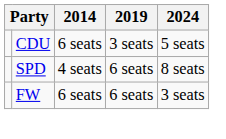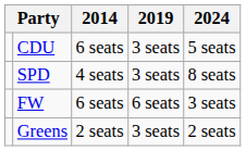SPD | 2019: 6 seats -> 3 seats
+ row: Greens | 2 seats | 3 seats | 2 seats
